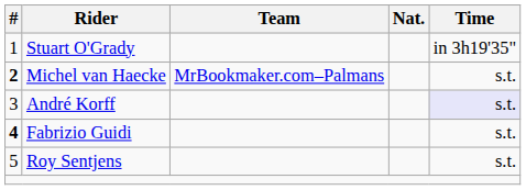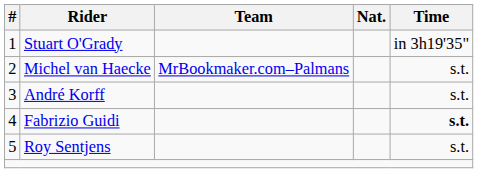Michel van Haecke | #: bold -> normal
André Korff | Time: lavender background -> no background
Fabrizio Guidi | #: bold -> normal
Fabrizio Guidi | Time: normal -> bold
